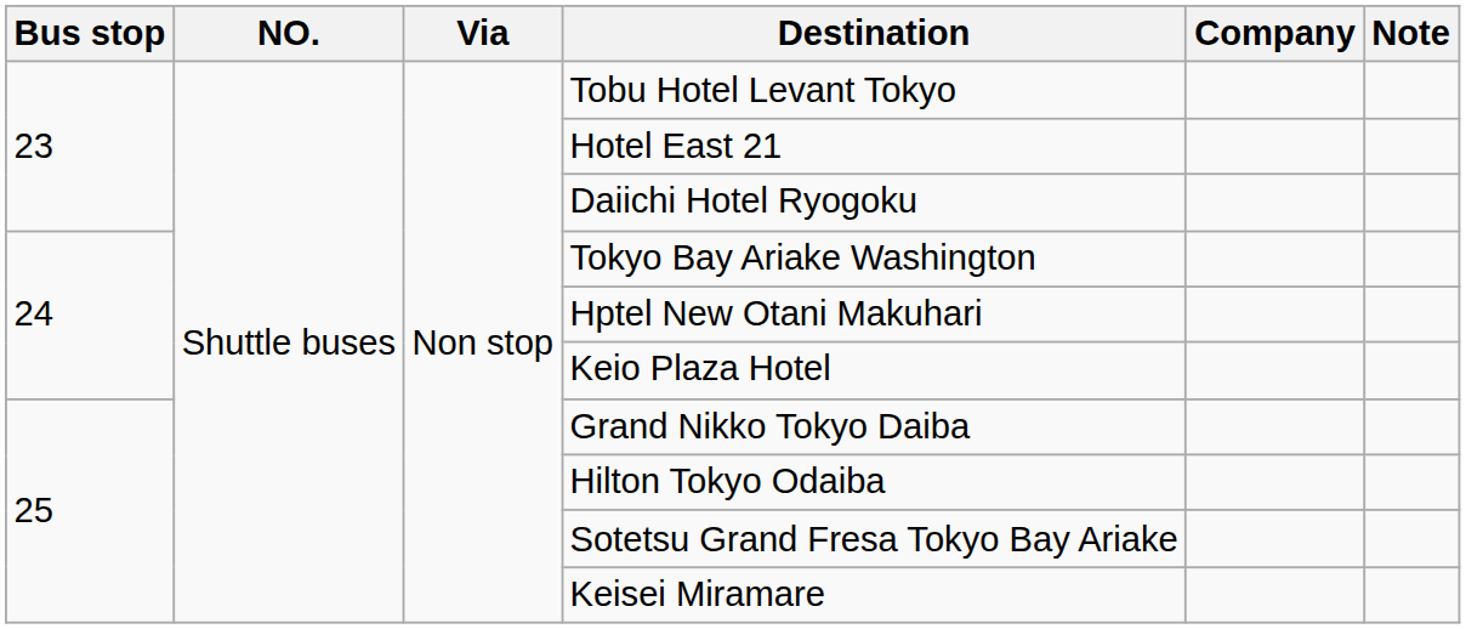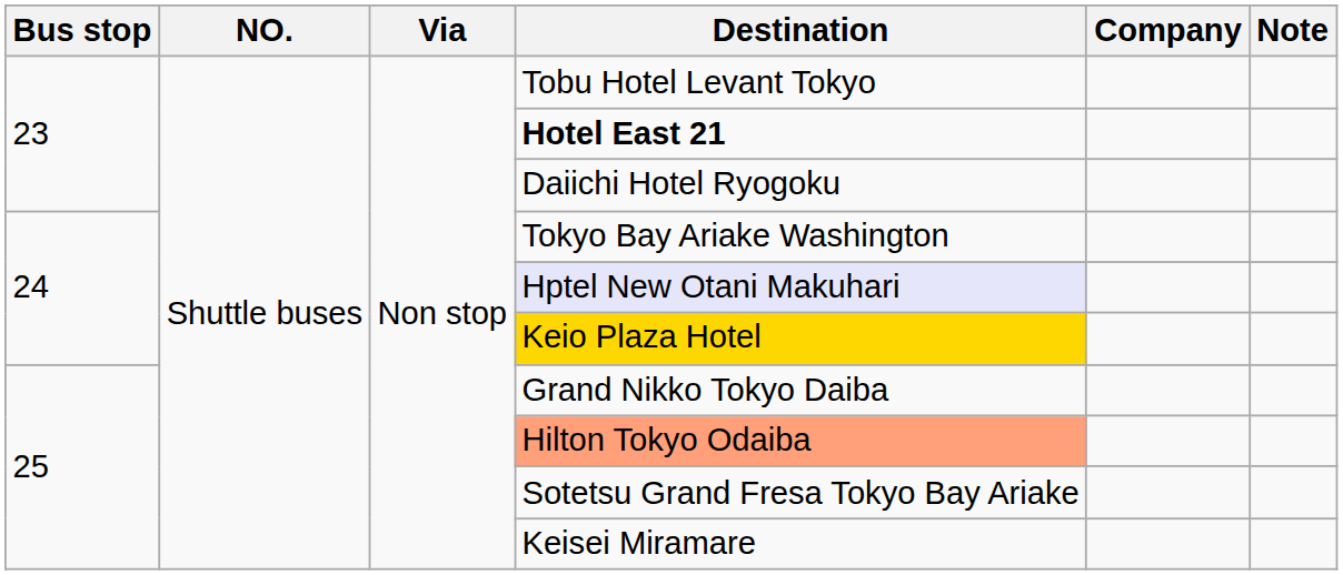Hotel East 21 | Destination: normal -> bold
Hptel New Otani Makuhari | Destination: no background -> lavender background
Keio Plaza Hotel | Destination: no background -> gold background
Hilton Tokyo Odaiba | Destination: no background -> lightsalmon background
